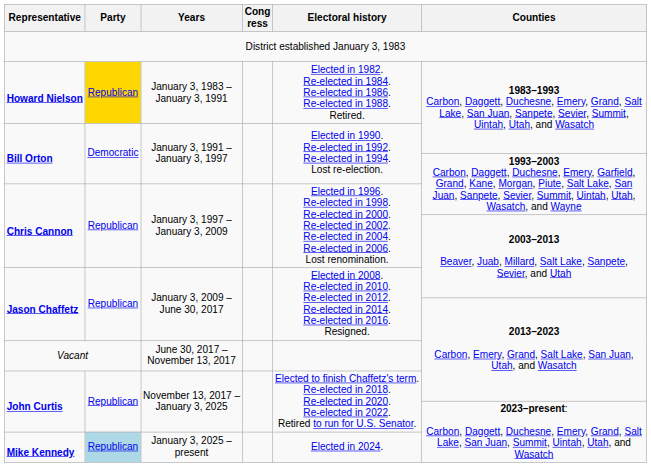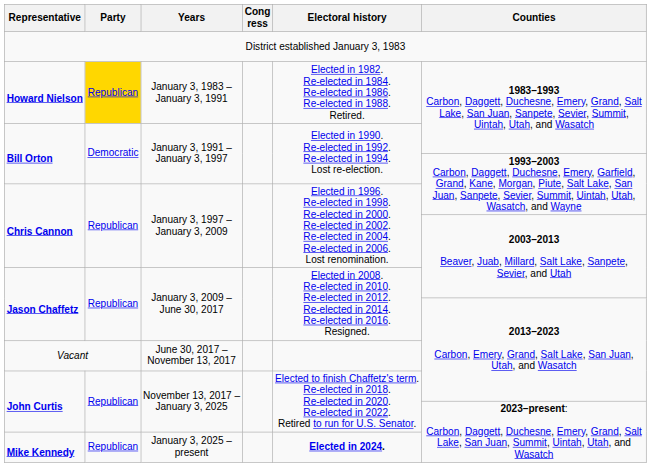Mike Kennedy | Party: lightblue background -> no background
Mike Kennedy | Electoral history: normal -> bold
